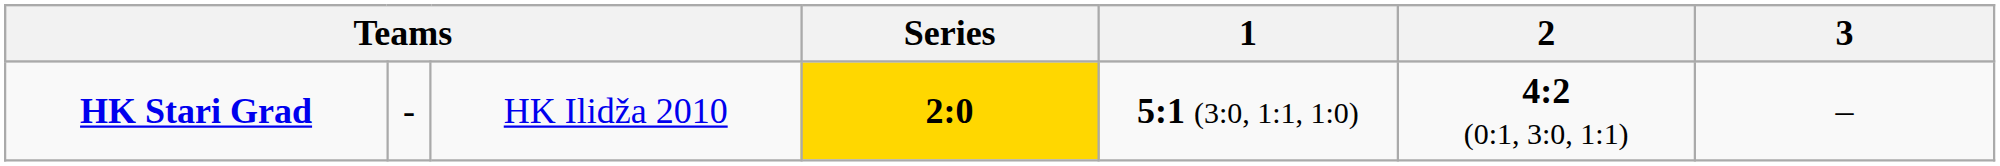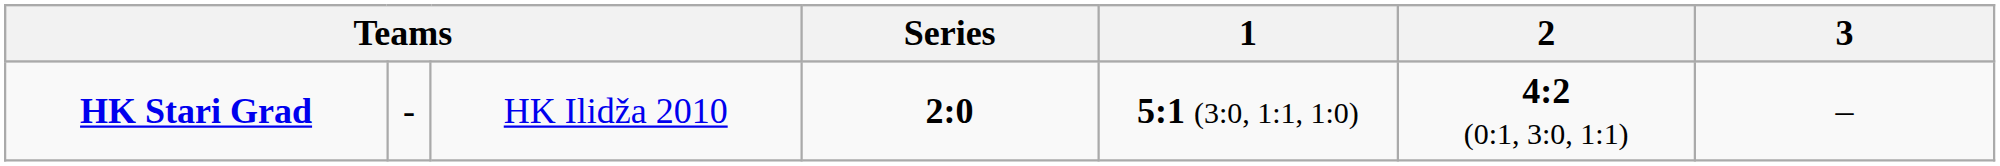HK Stari Grad | Series: gold background -> no background
